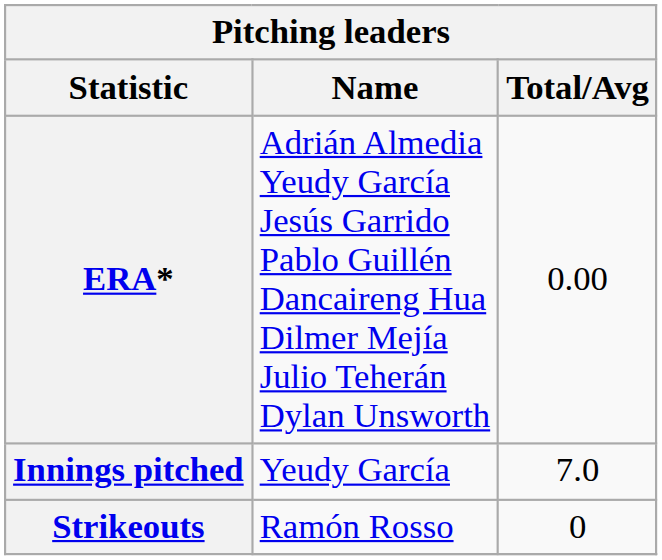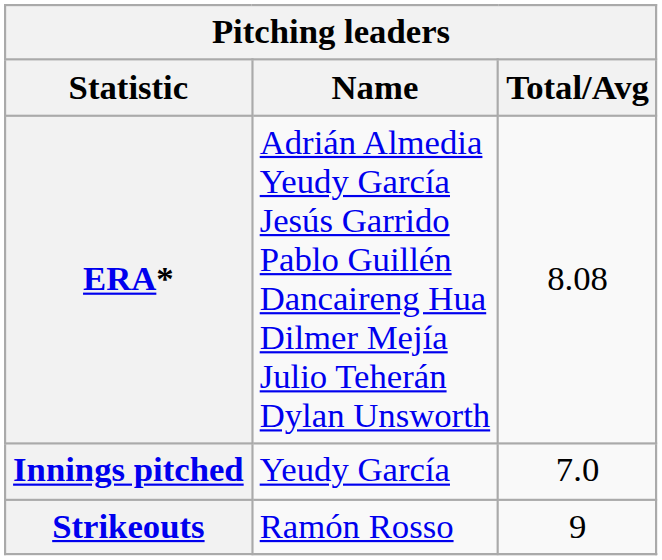ERA* | Total/Avg: 0.00 -> 8.08
Strikeouts / Ramón Rosso | Total/Avg: 0 -> 9
